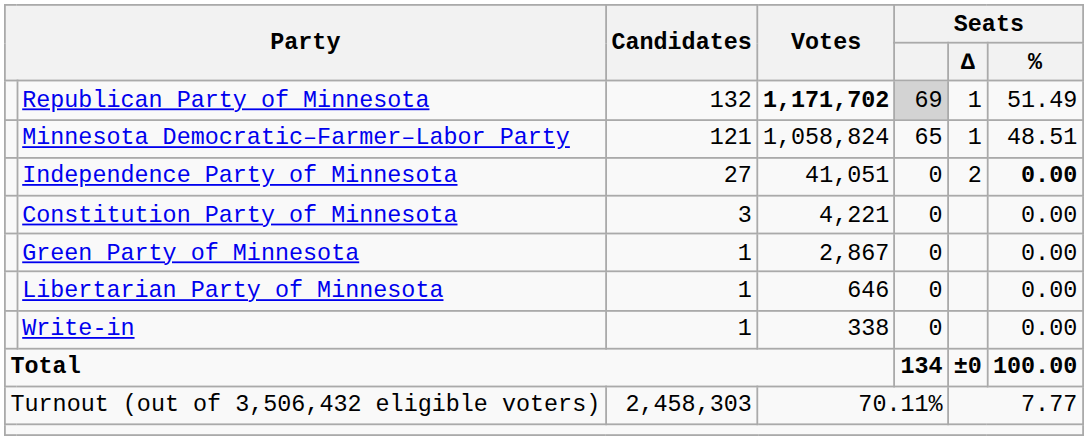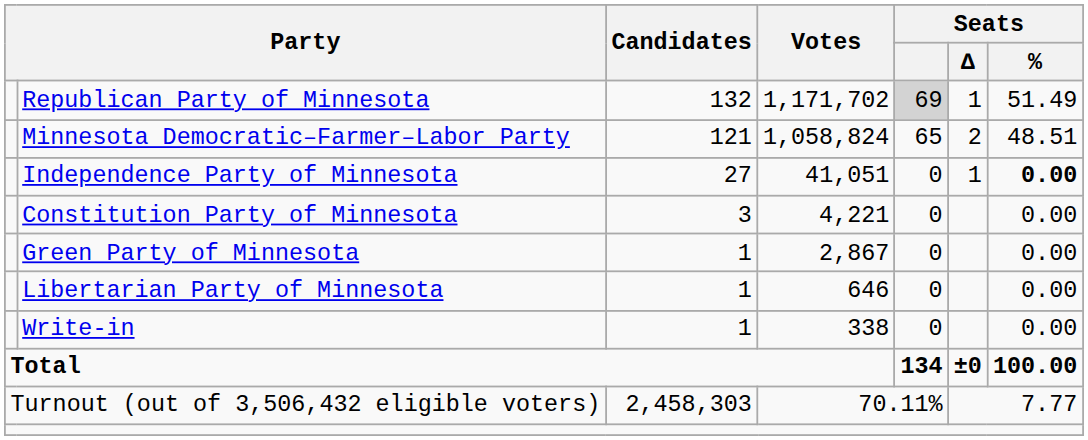Republican Party of Minnesota | Votes: bold -> normal
Minnesota Democratic–Farmer–Labor Party | Seats / ∆: 1 -> 2
Independence Party of Minnesota | Seats / ∆: 2 -> 1
